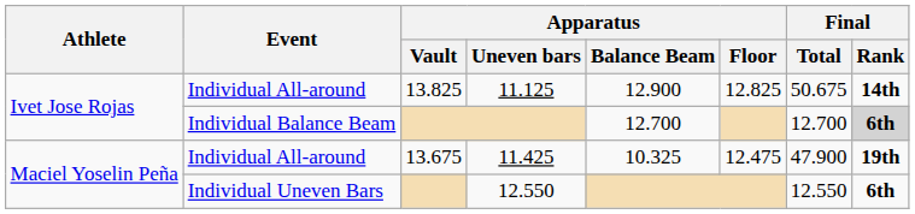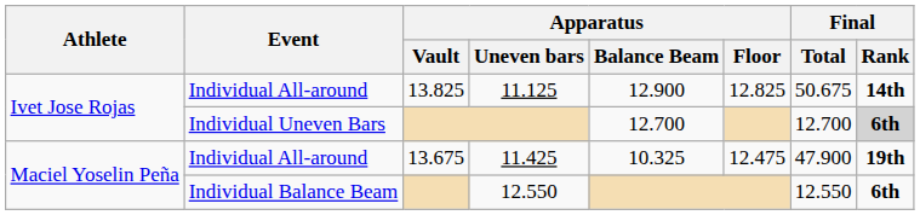row 4 | Event: Individual Balance Beam -> Individual Uneven Bars
row 6 | Event: Individual Uneven Bars -> Individual Balance Beam
